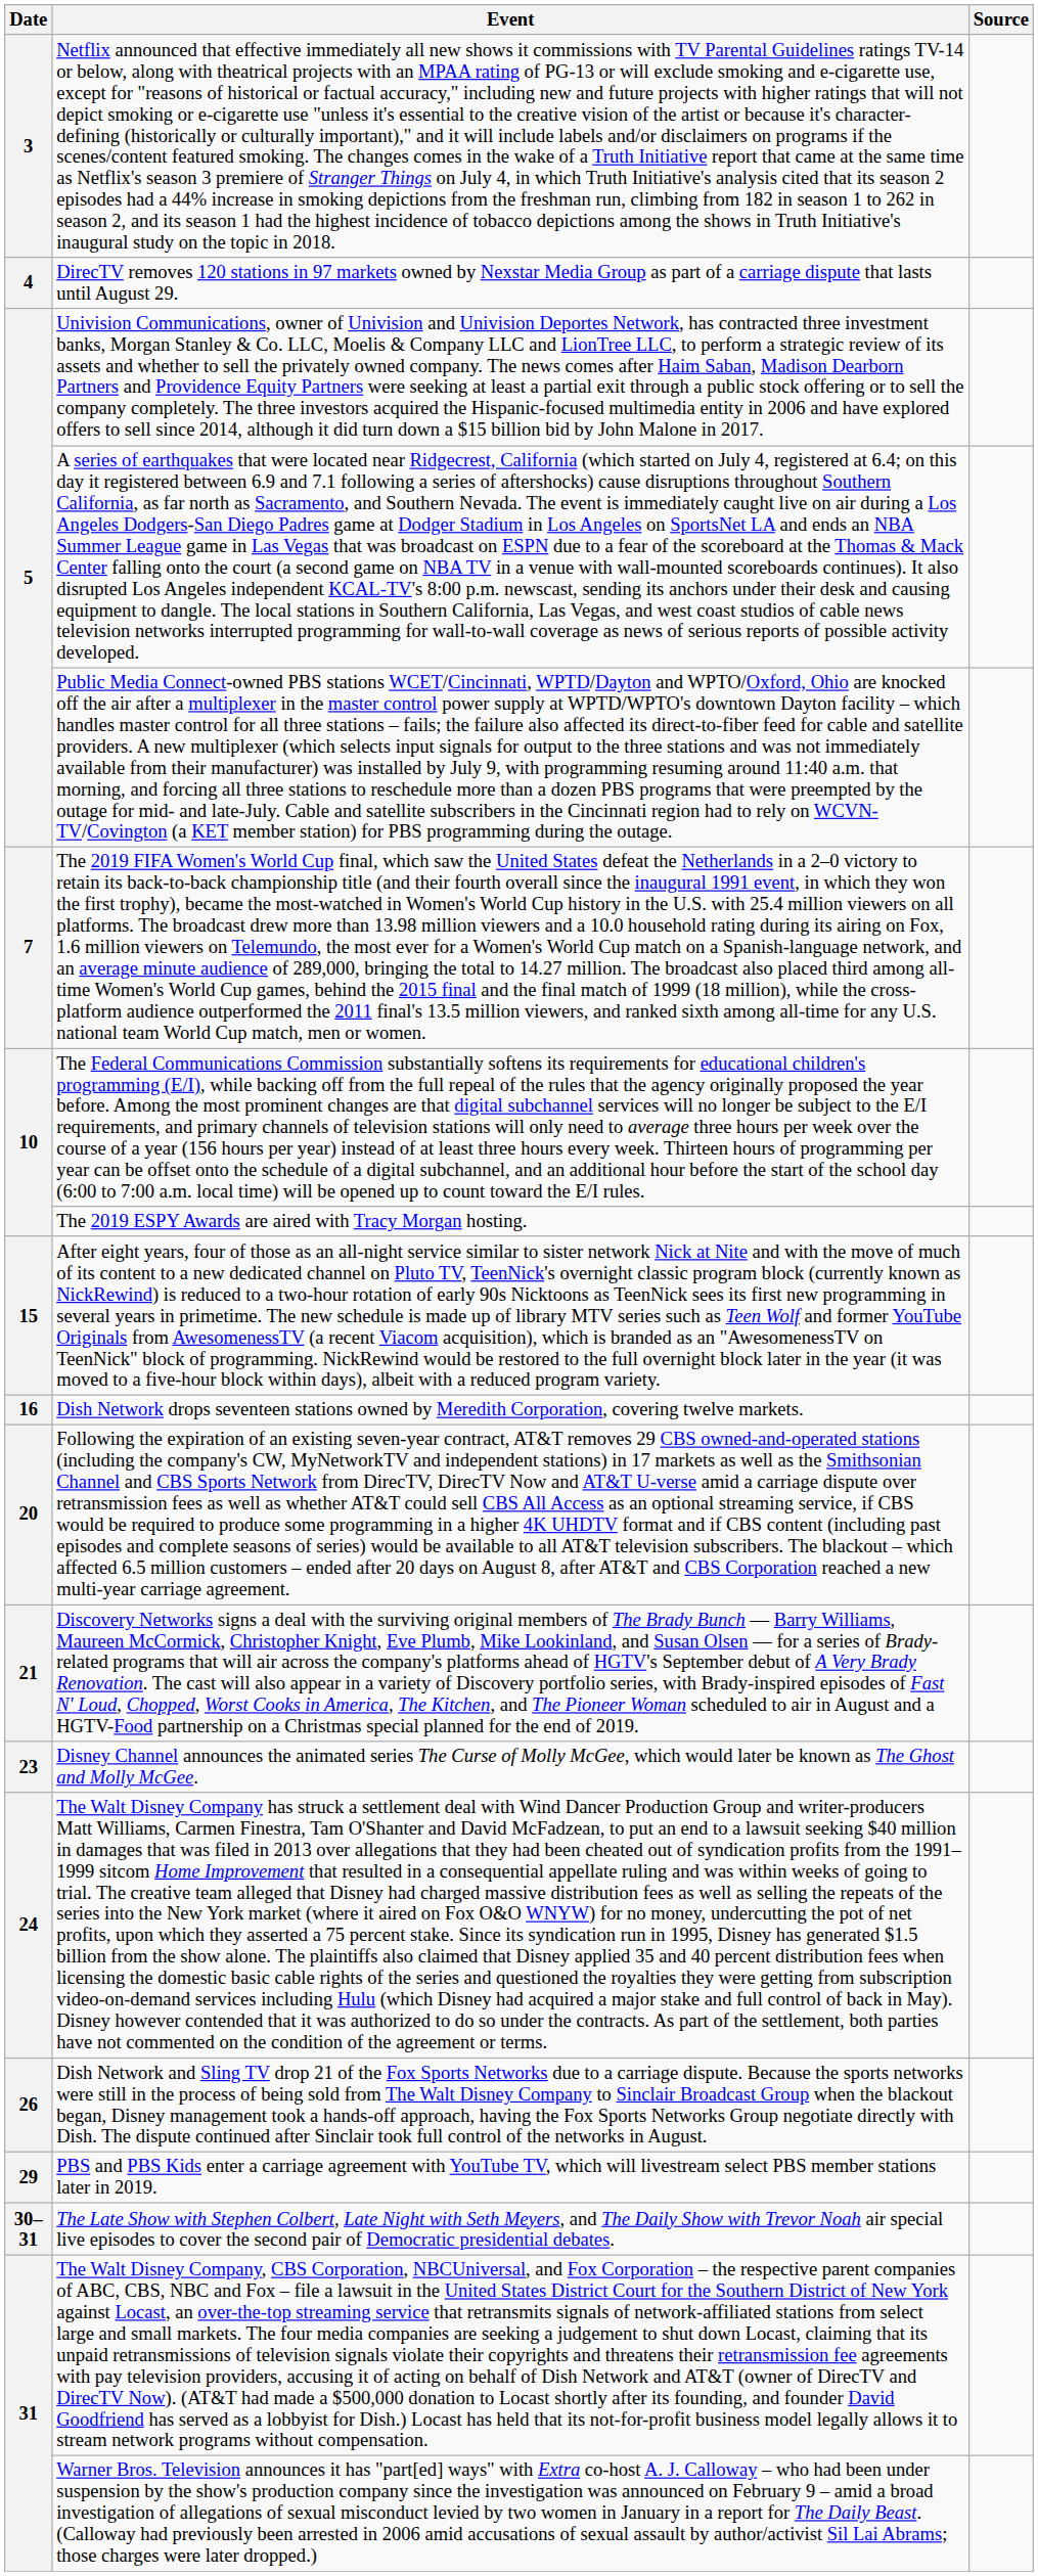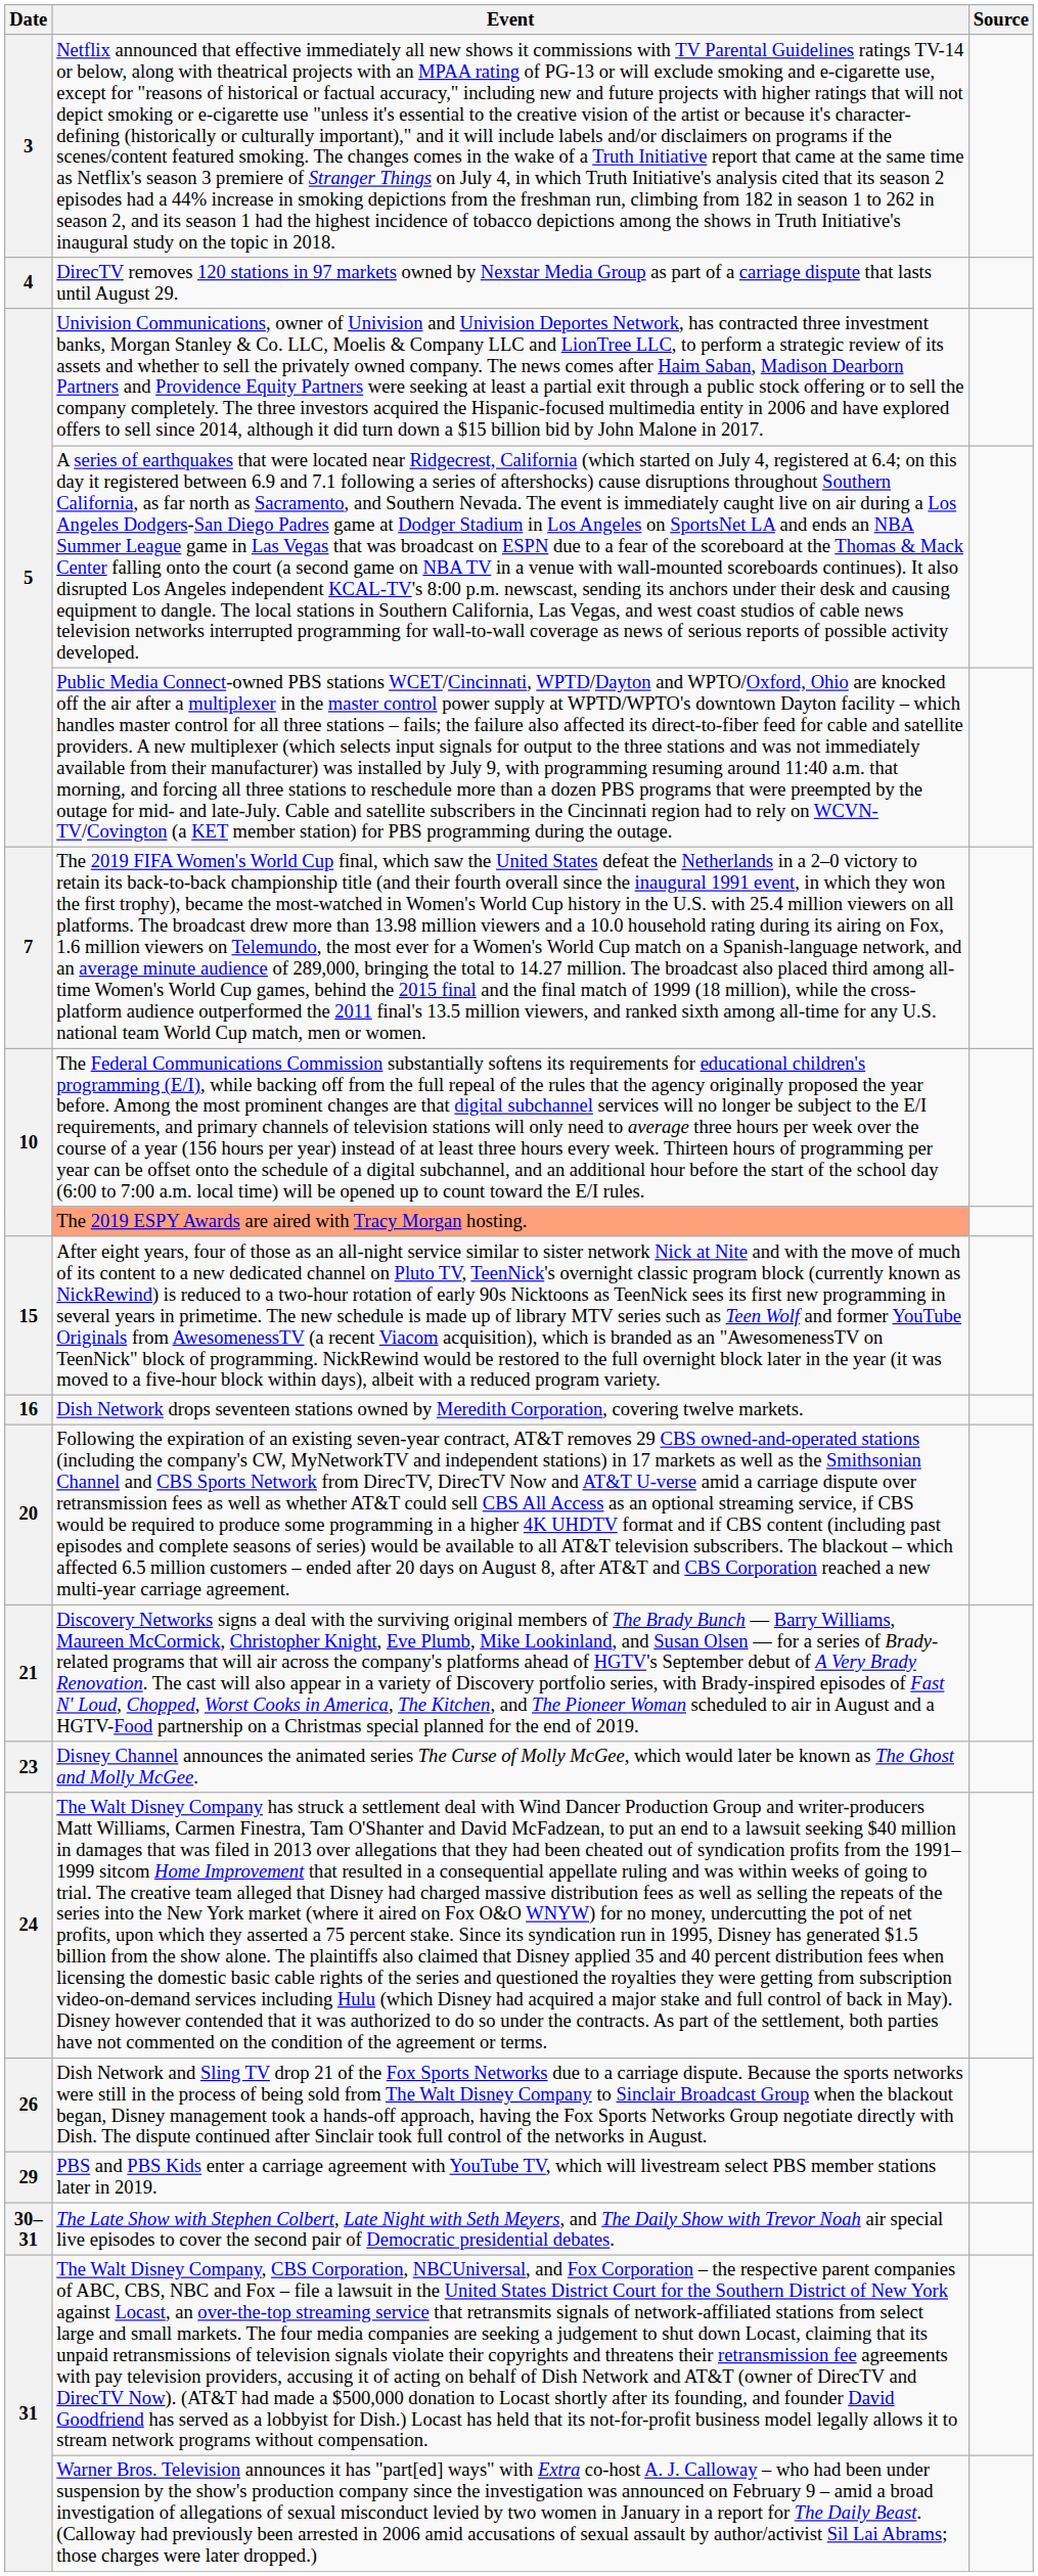The 2019 ESPY Awards are aired with Tracy Morgan hosting. | Event: no background -> lightsalmon background
